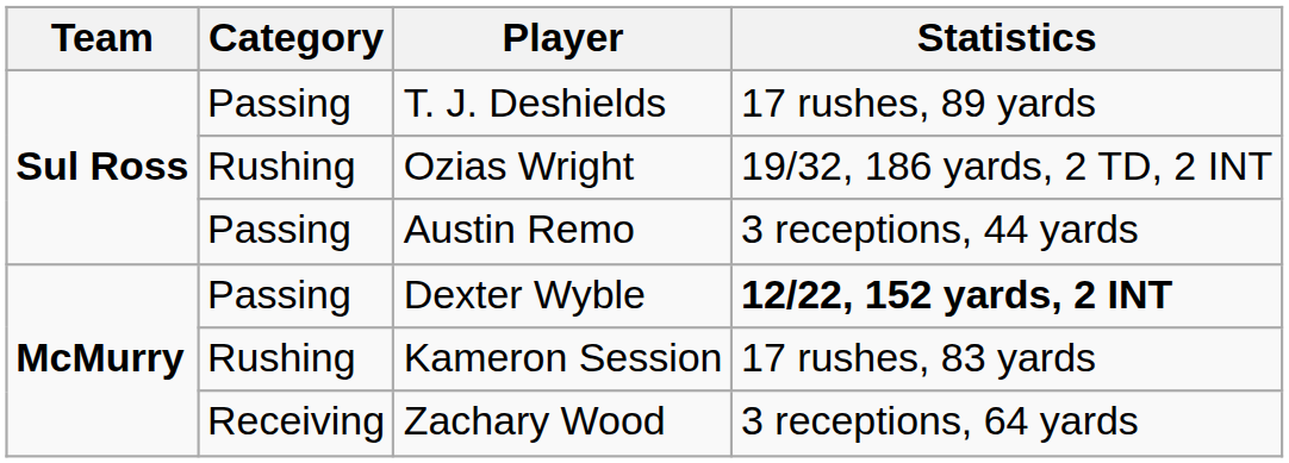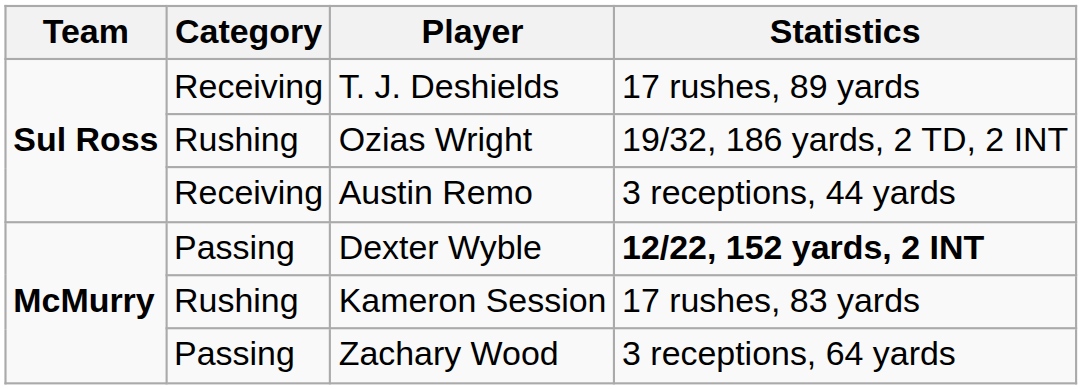T. J. Deshields | Category: Passing -> Receiving
Austin Remo | Category: Passing -> Receiving
Zachary Wood | Category: Receiving -> Passing
